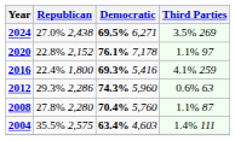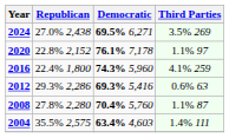2016 | Democratic: 69.3% 5,416 -> 74.3% 5,960
2012 | Democratic: 74.3% 5,960 -> 69.3% 5,416
